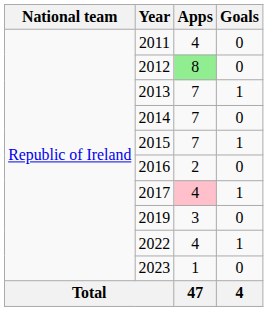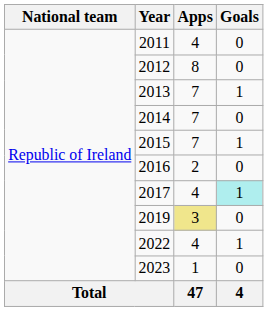2012 | Apps: lightgreen background -> no background
2017 | Apps: pink background -> no background
2017 | Goals: no background -> paleturquoise background
2019 | Apps: no background -> khaki background
